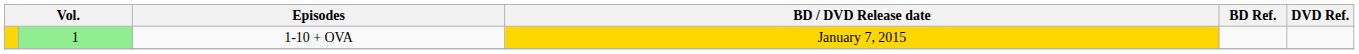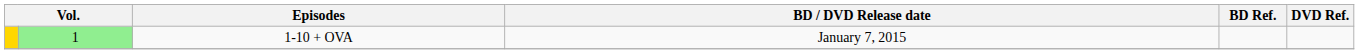1-10 + OVA | BD / DVD Release date: gold background -> no background
